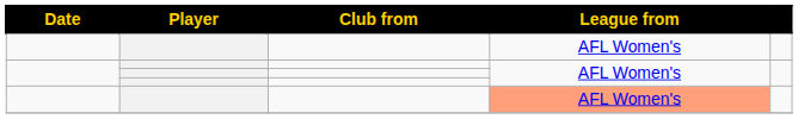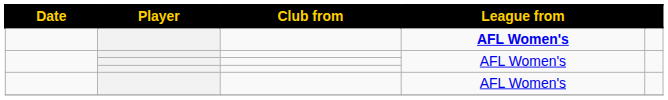row 2 | League from: normal -> bold
row 6 | League from: lightsalmon background -> no background
